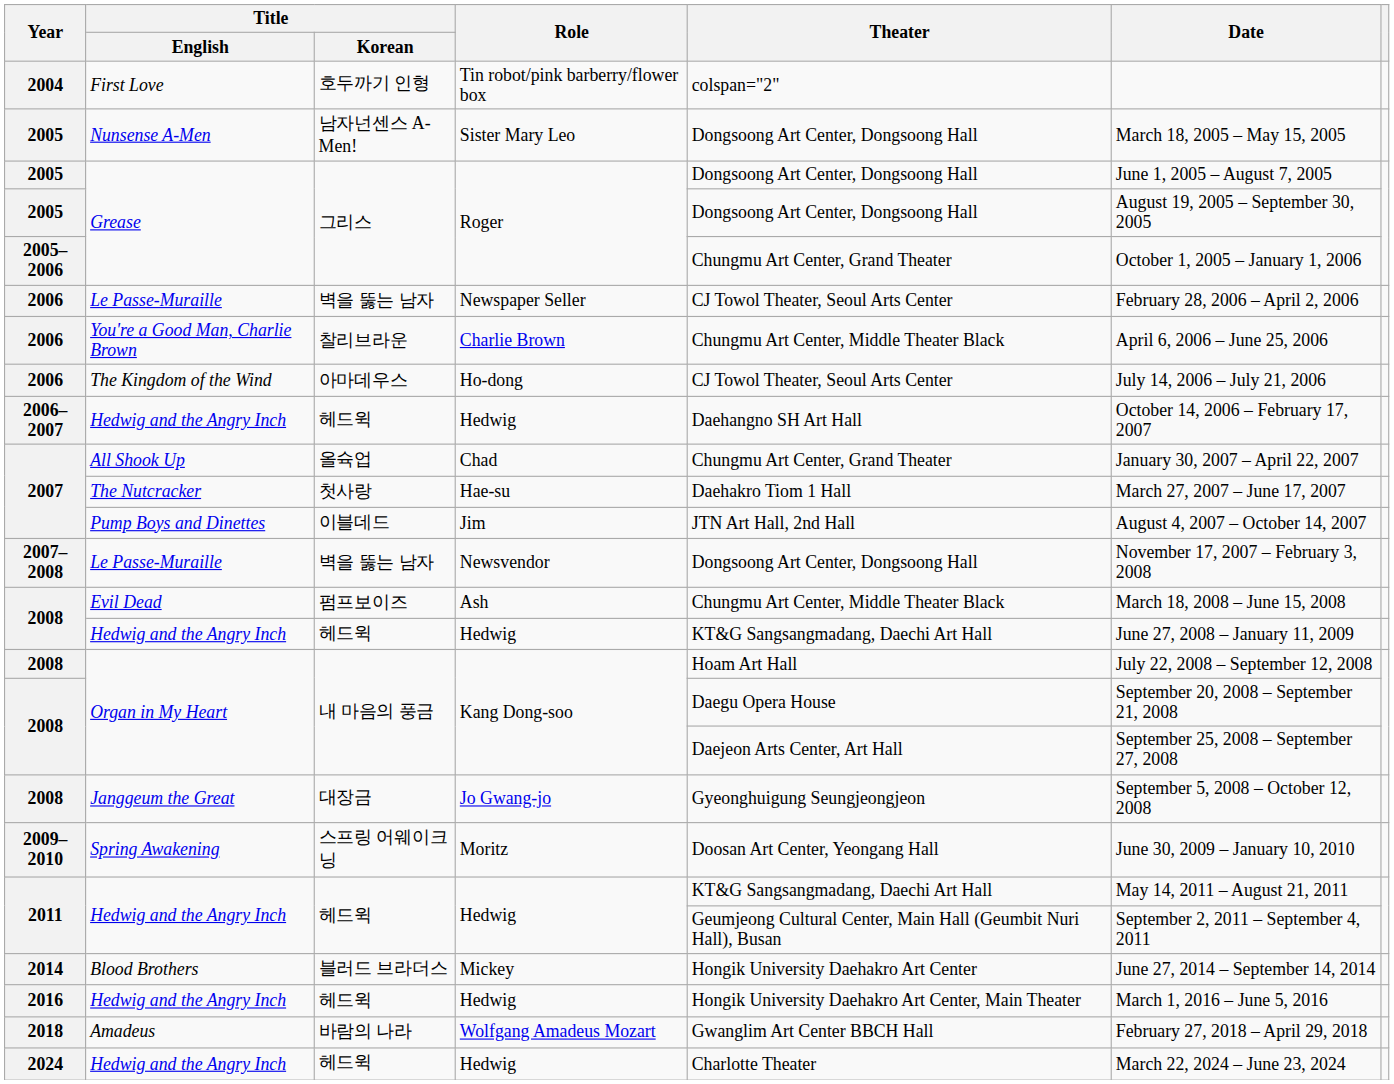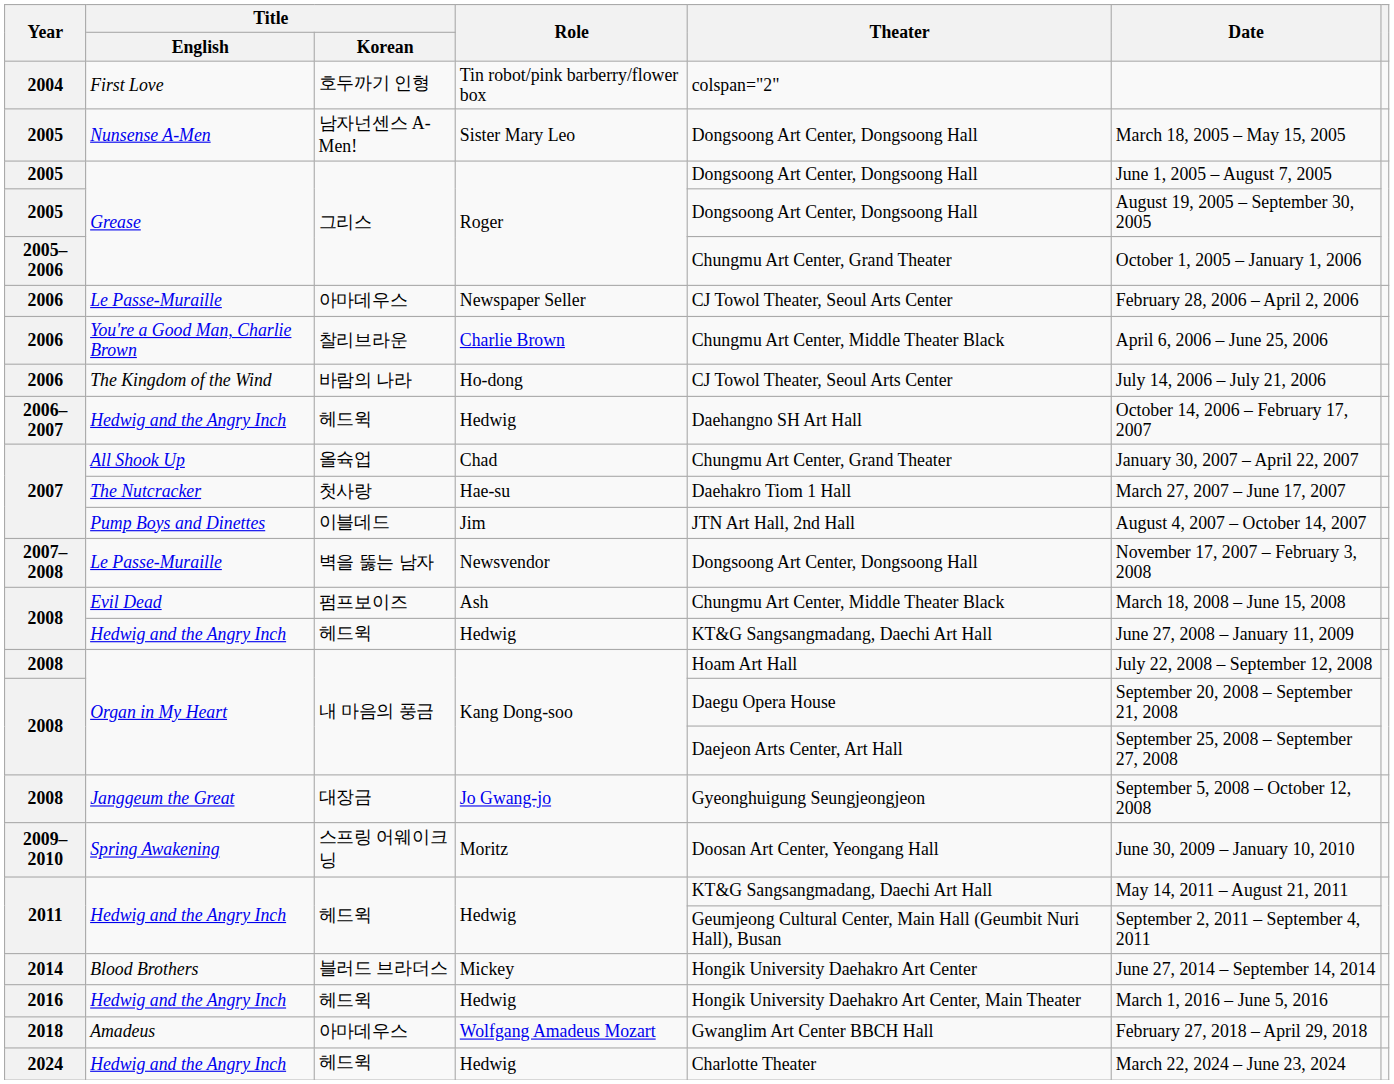Newspaper Seller | Title / Korean: 벽을 뚫는 남자 -> 아마데우스
Ho-dong | Title / Korean: 아마데우스 -> 바람의 나라
Wolfgang Amadeus Mozart | Title / Korean: 바람의 나라 -> 아마데우스
